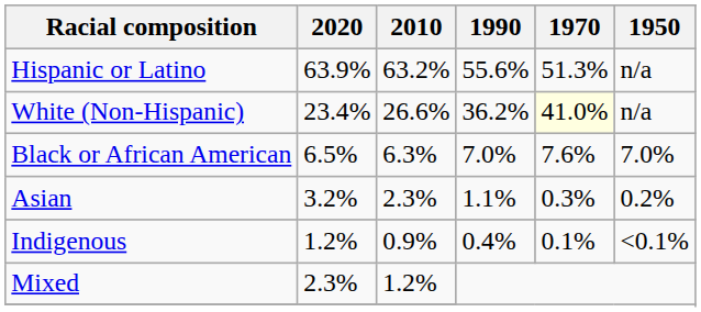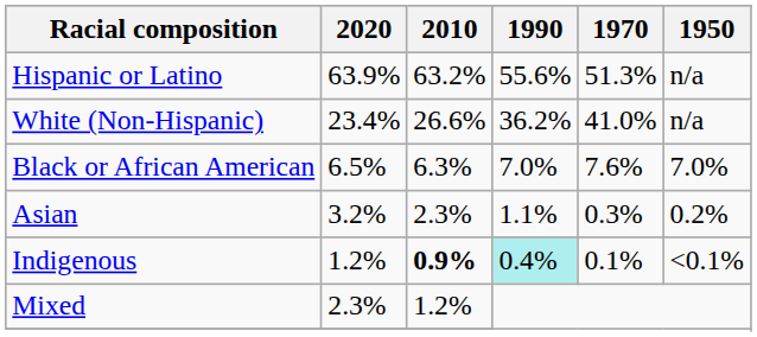White (Non-Hispanic) | 1970: lightyellow background -> no background
Indigenous | 2010: normal -> bold
Indigenous | 1990: no background -> paleturquoise background
